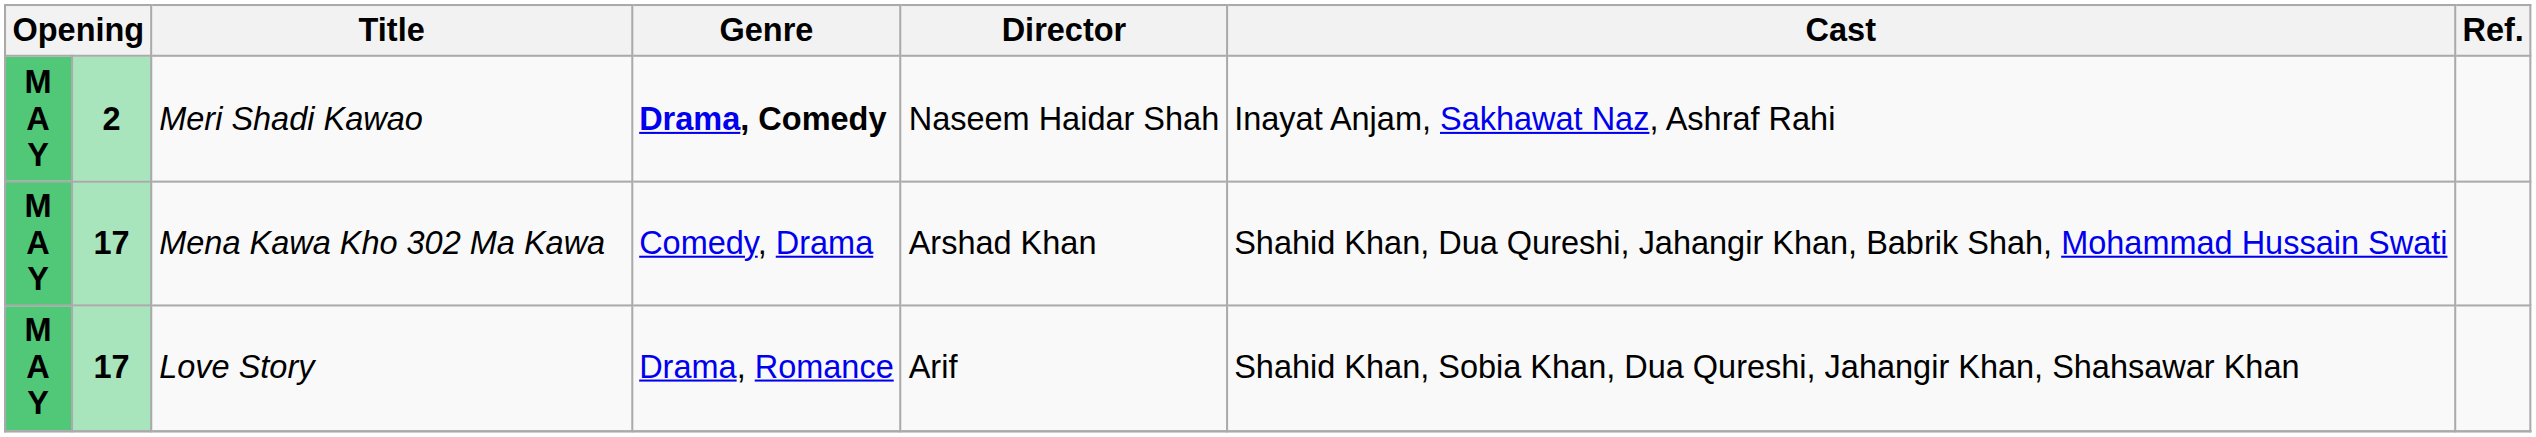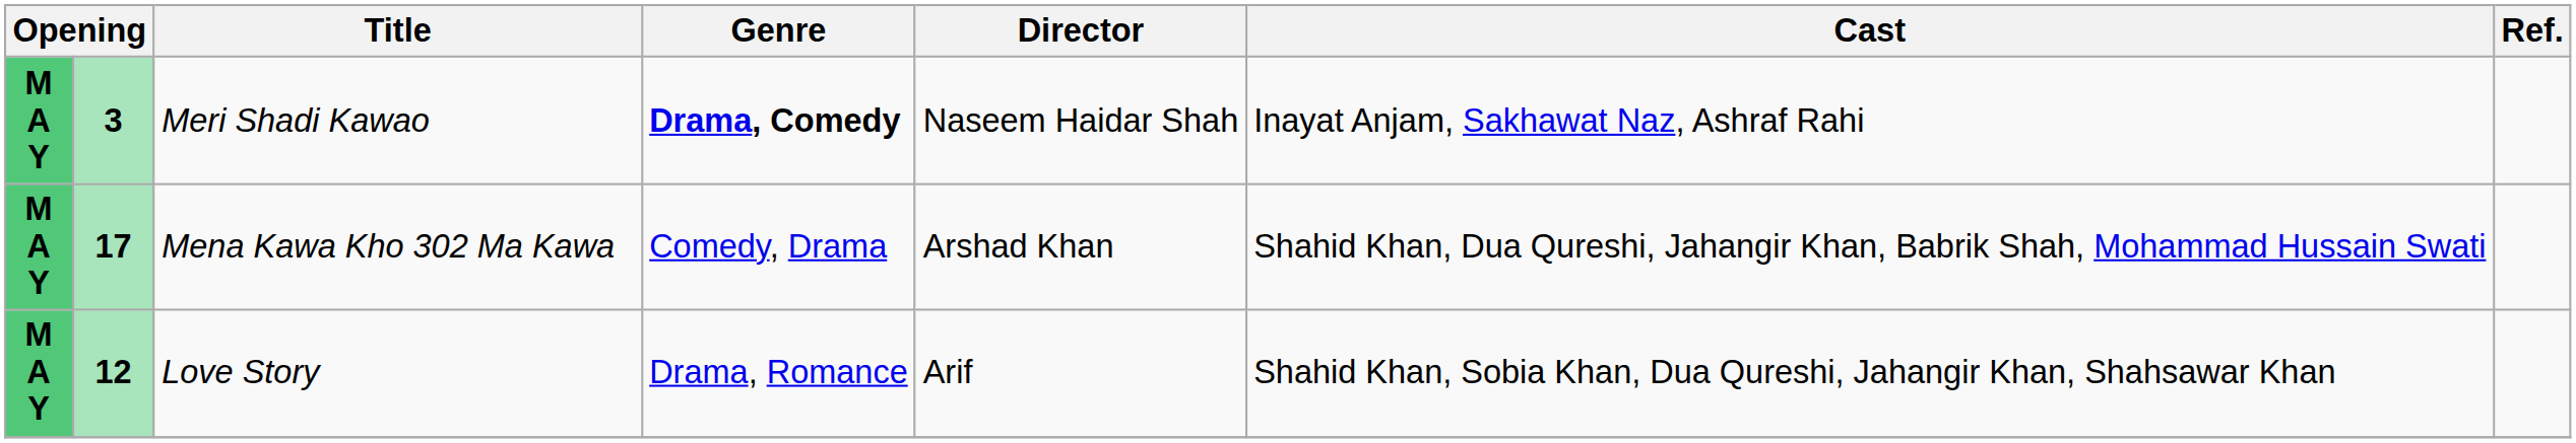Meri Shadi Kawao | column 2: 2 -> 3
Love Story | column 2: 17 -> 12
